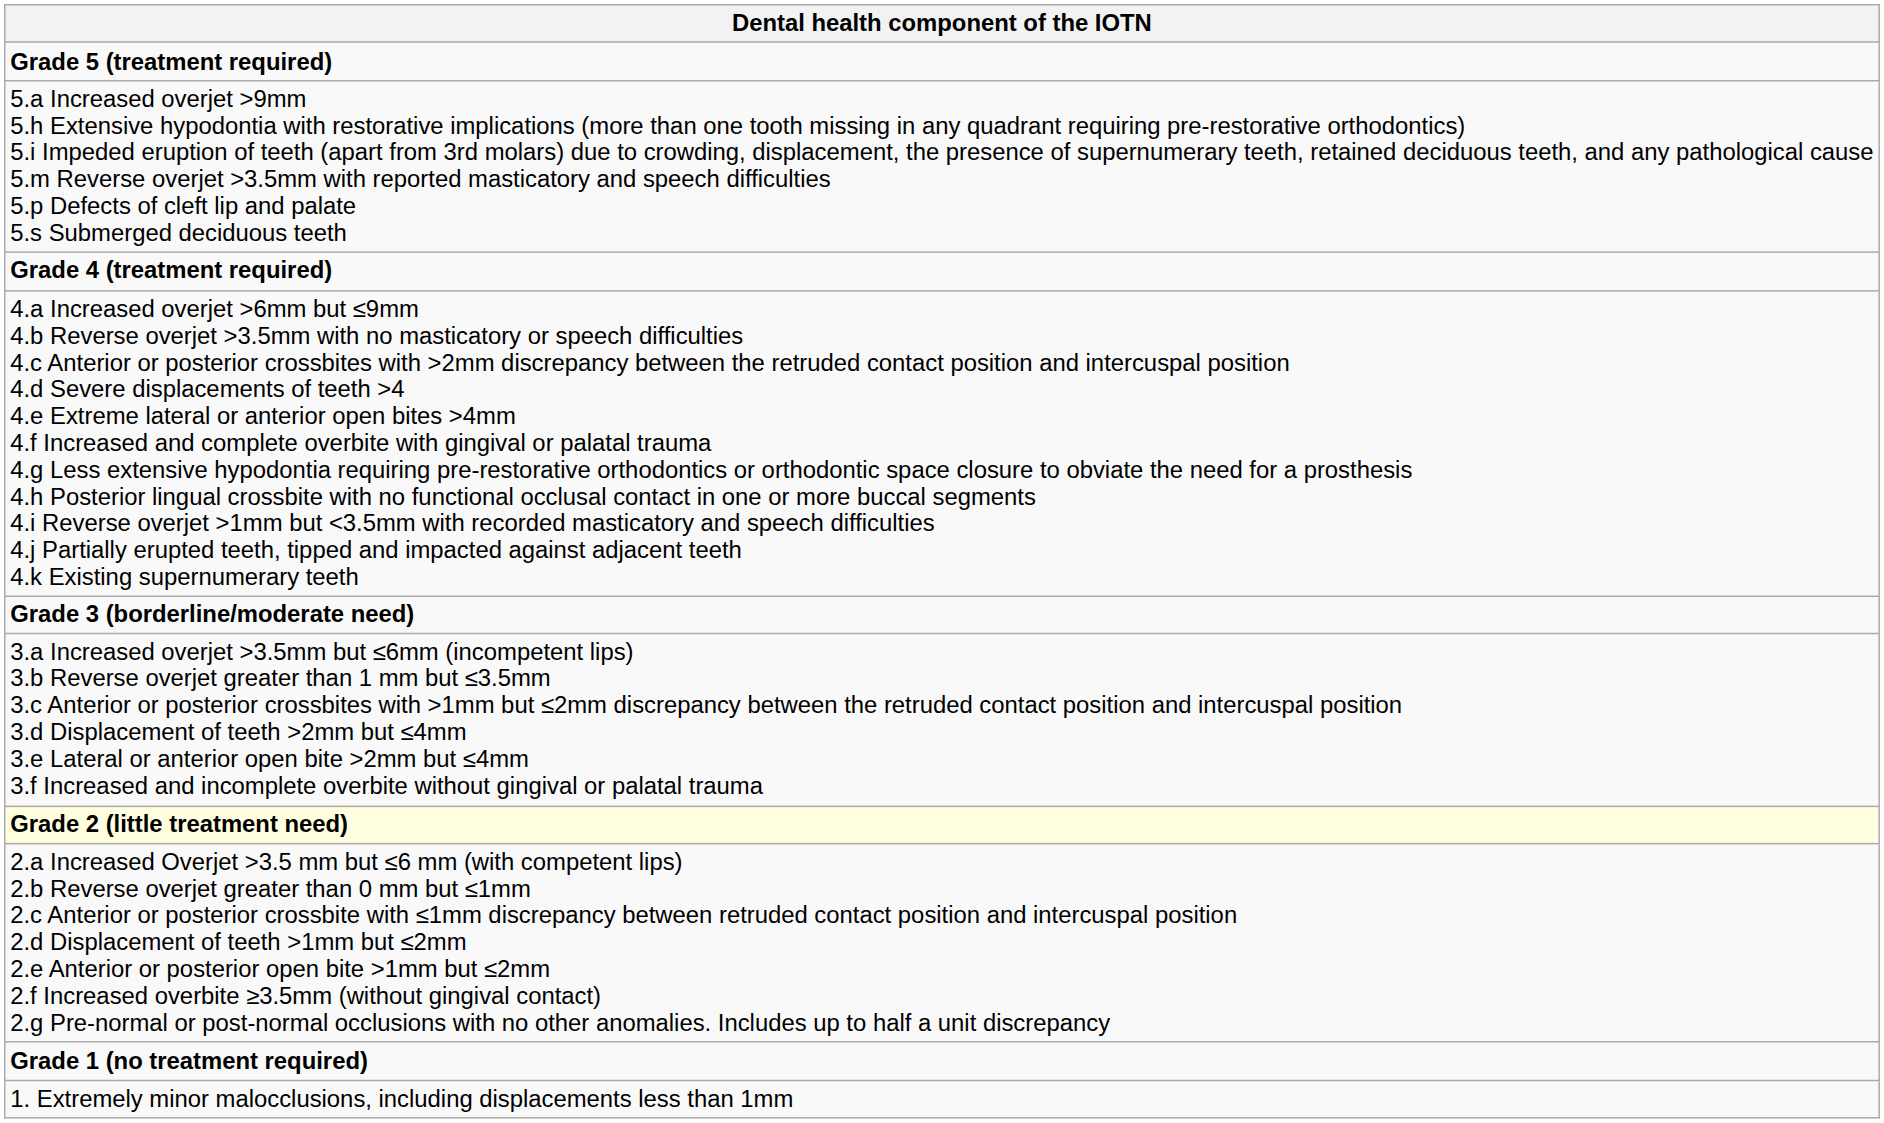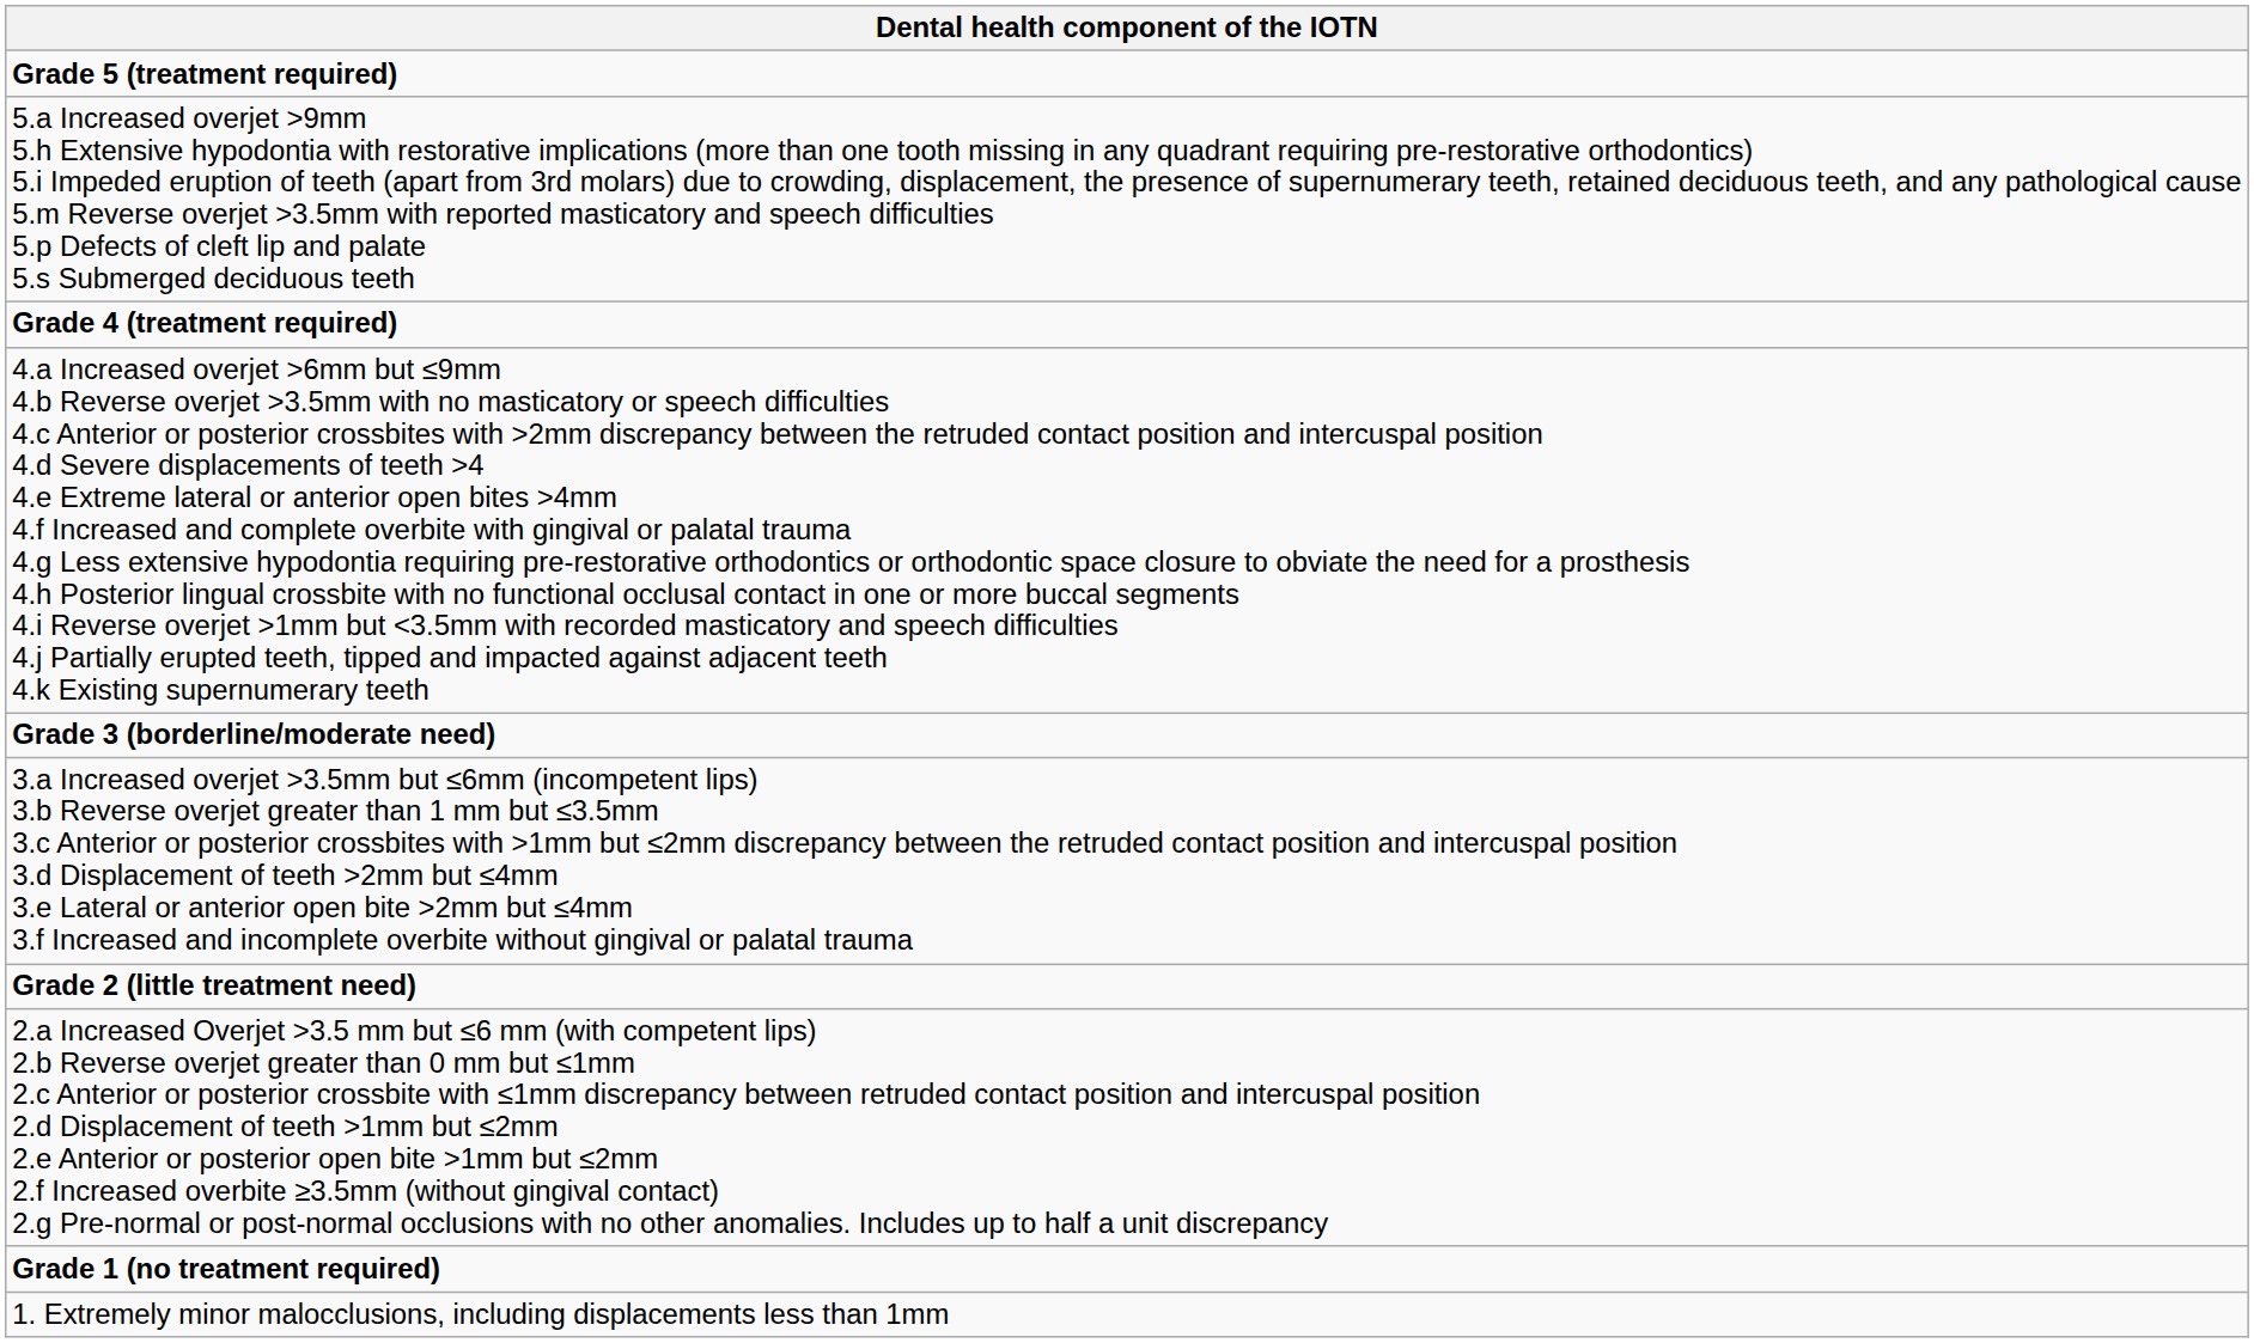row 8 | column 1: lightyellow background -> no background
